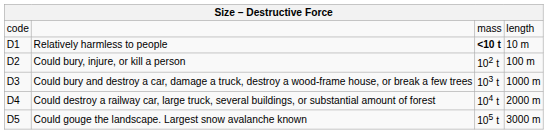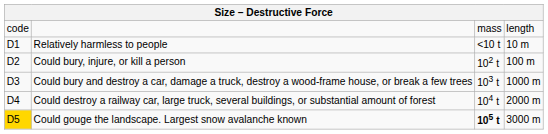Relatively harmless to people | column 3: bold -> normal
Could gouge the landscape. Largest snow avalanche known | column 1: no background -> gold background
Could gouge the landscape. Largest snow avalanche known | column 3: normal -> bold
